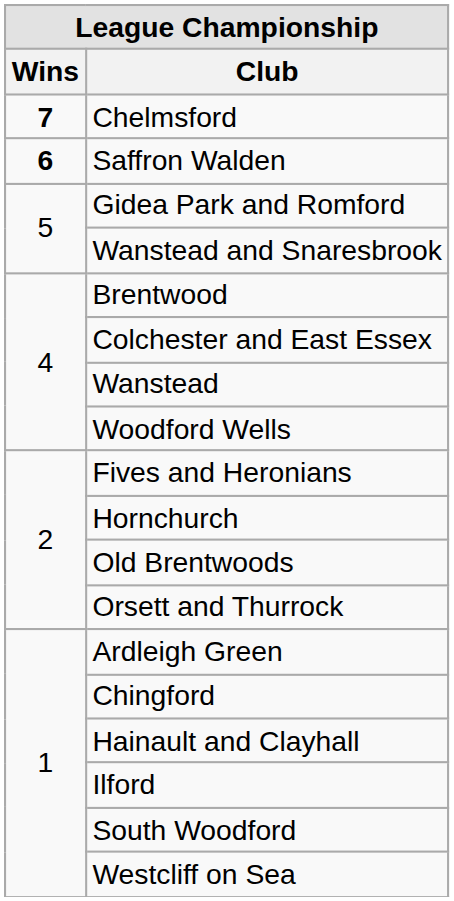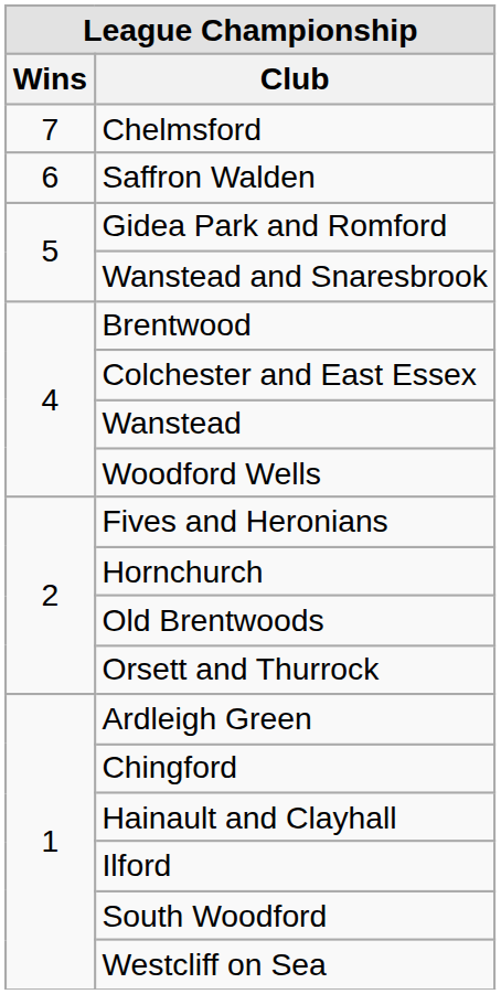Chelmsford | Wins: bold -> normal
Saffron Walden | Wins: bold -> normal
